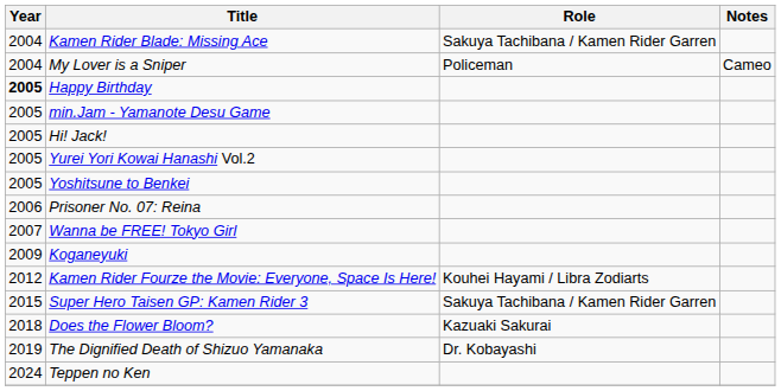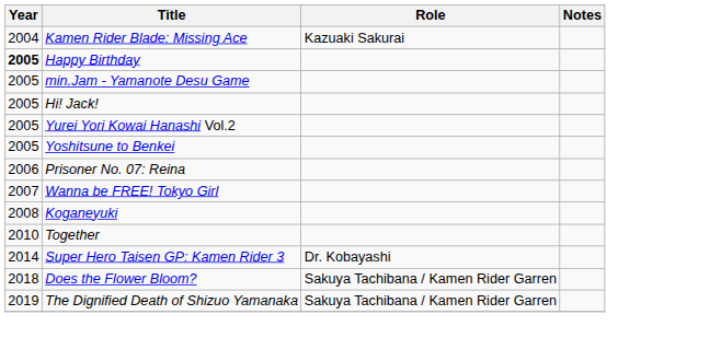Kamen Rider Blade: Missing Ace | Role: Sakuya Tachibana / Kamen Rider Garren -> Kazuaki Sakurai
- row: 2004 | My Lover is a Sniper | Policeman | Cameo
Koganeyuki | Year: 2009 -> 2008
+ row: 2010 | Together
- row: 2012 | Kamen Rider Fourze the Movie: Everyone, Space Is Here! | Kouhei Hayami / Libra Zodiarts
Super Hero Taisen GP: Kamen Rider 3 | Year: 2015 -> 2014
Super Hero Taisen GP: Kamen Rider 3 | Role: Sakuya Tachibana / Kamen Rider Garren -> Dr. Kobayashi
Does the Flower Bloom? | Role: Kazuaki Sakurai -> Sakuya Tachibana / Kamen Rider Garren
The Dignified Death of Shizuo Yamanaka | Role: Dr. Kobayashi -> Sakuya Tachibana / Kamen Rider Garren
- row: 2024 | Teppen no Ken
